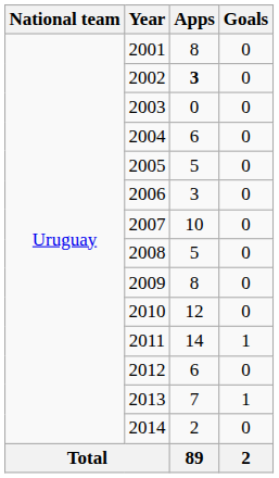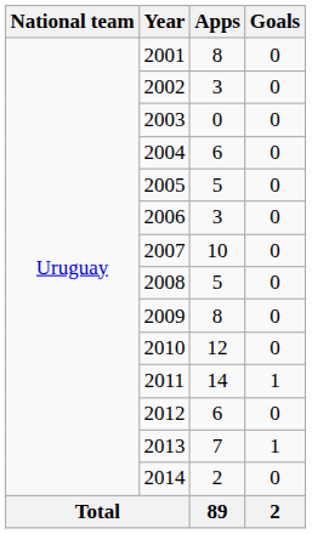2002 | Apps: bold -> normal
